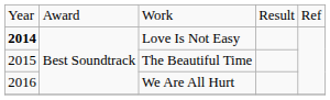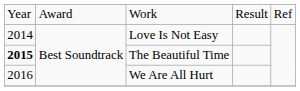Love Is Not Easy | column 1: bold -> normal
The Beautiful Time | column 1: normal -> bold
